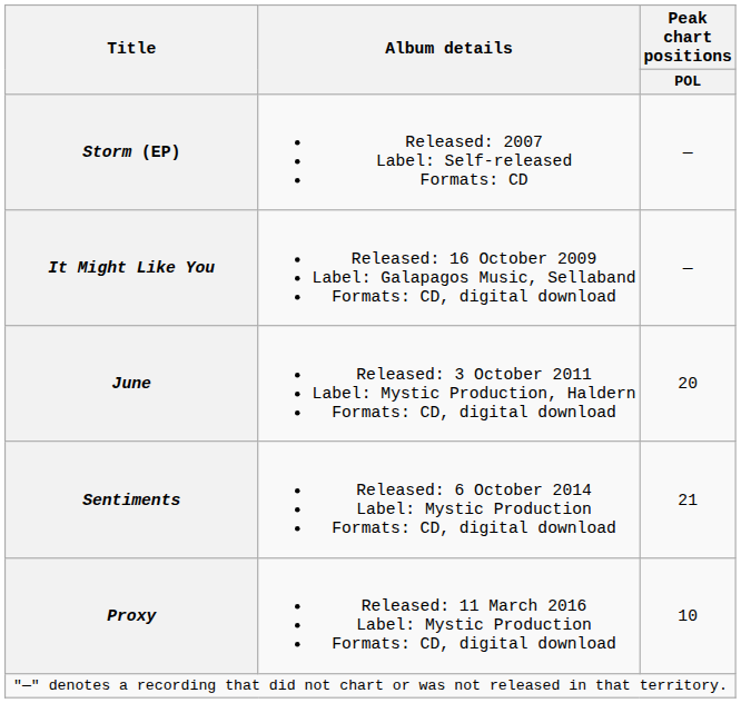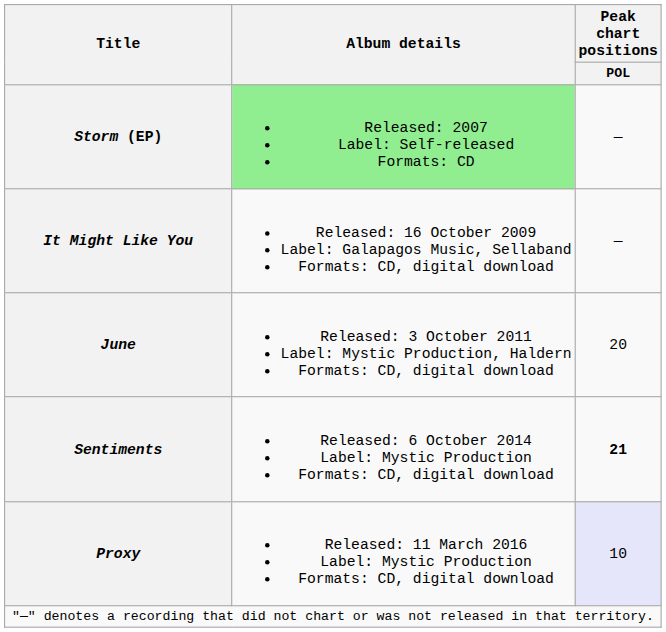Storm (EP) | Album details: no background -> lightgreen background
Sentiments | Peak chart positions / POL: normal -> bold
Proxy | Peak chart positions / POL: no background -> lavender background
